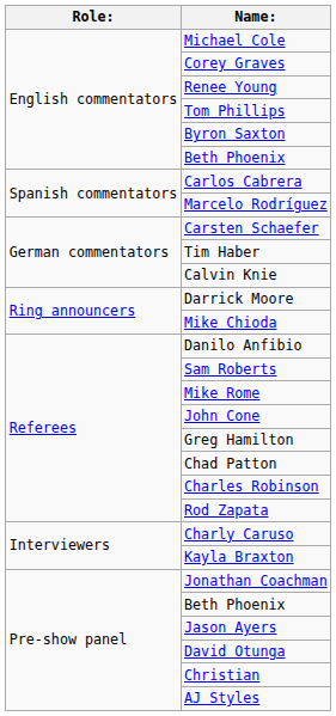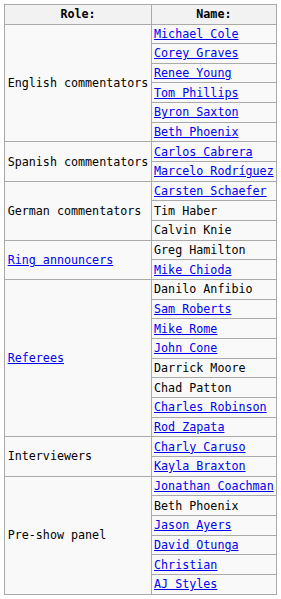row 13 | Name:: Darrick Moore -> Greg Hamilton
row 19 | Name:: Greg Hamilton -> Darrick Moore
